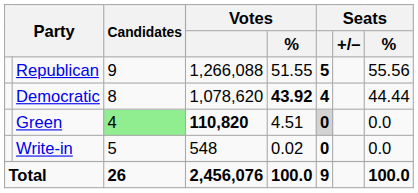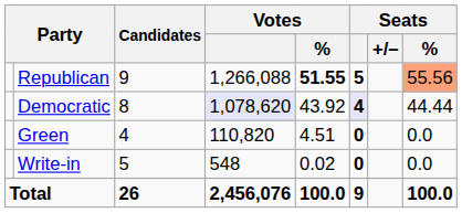Republican | Votes / %: normal -> bold
Republican | Seats / %: no background -> lightsalmon background
Democratic | Votes: no background -> lavender background
Democratic | Votes / %: bold -> normal
Democratic | Seats: no background -> lavender background
Green | Candidates: lightgreen background -> no background
Green | Votes: bold -> normal
Green | Seats: lightgrey background -> no background
